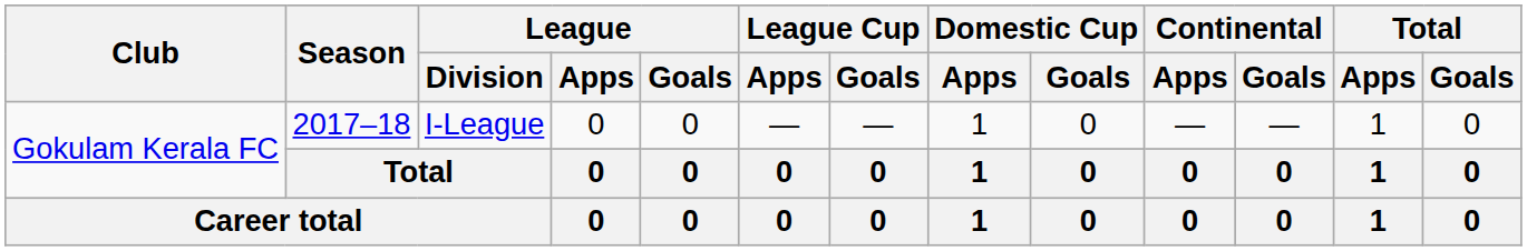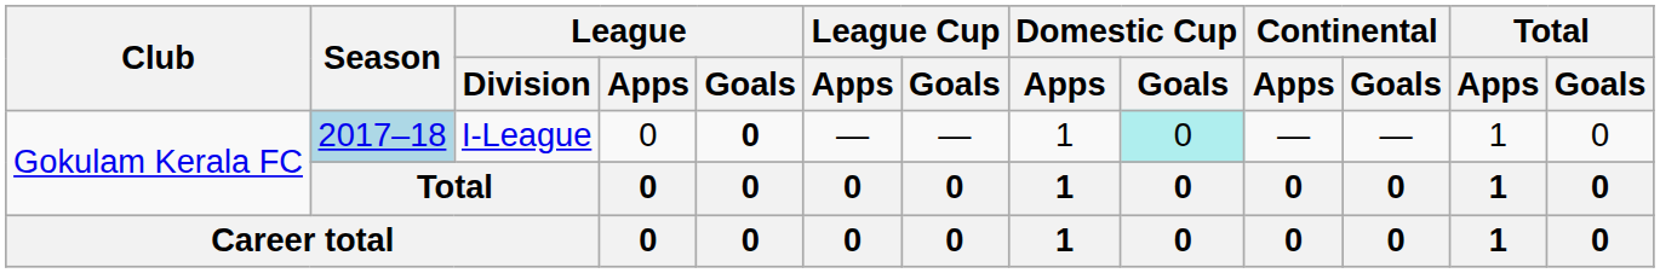Gokulam Kerala FC / I-League | Season: no background -> lightblue background
Gokulam Kerala FC / I-League | League / Goals: normal -> bold
Gokulam Kerala FC / I-League | Domestic Cup / Goals: no background -> paleturquoise background
